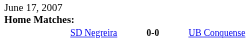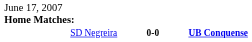SD Negreira | column 3: normal -> bold
